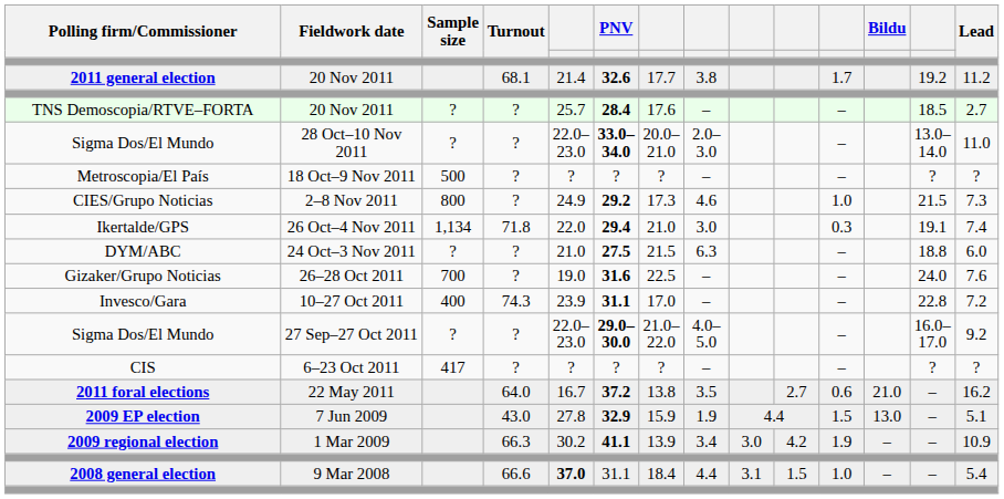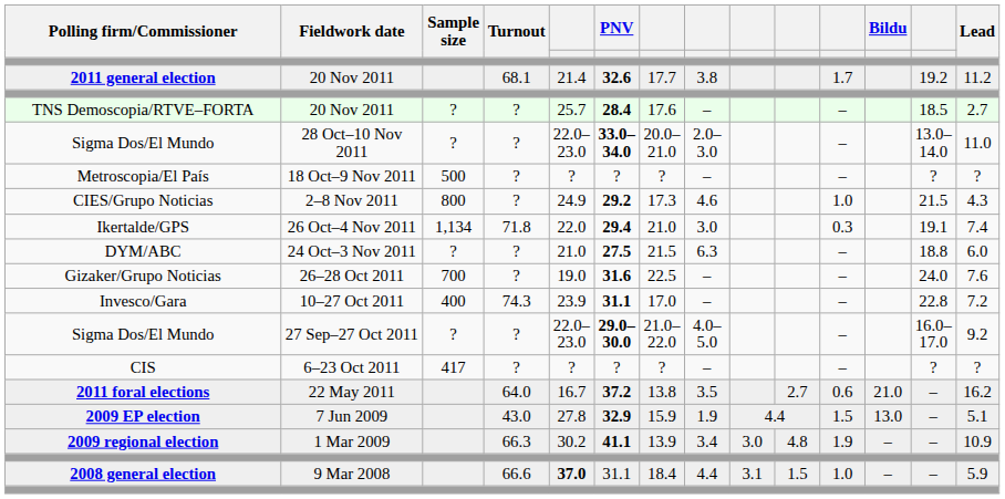CIES/Grupo Noticias | Lead: 7.3 -> 4.3
2009 regional election | column 10: 4.2 -> 4.8
2008 general election | Lead: 5.4 -> 5.9
